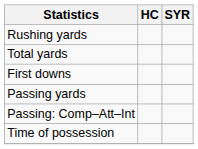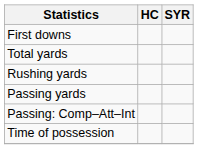rows swapped: First downs <-> Rushing yards
